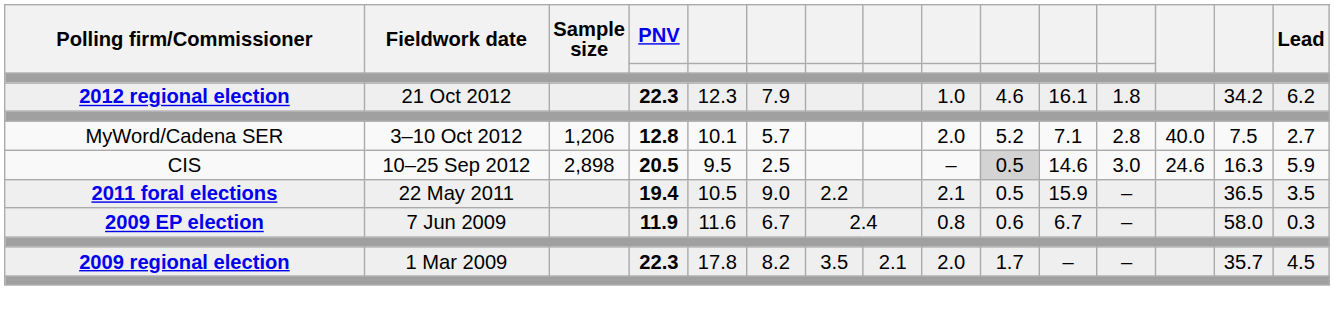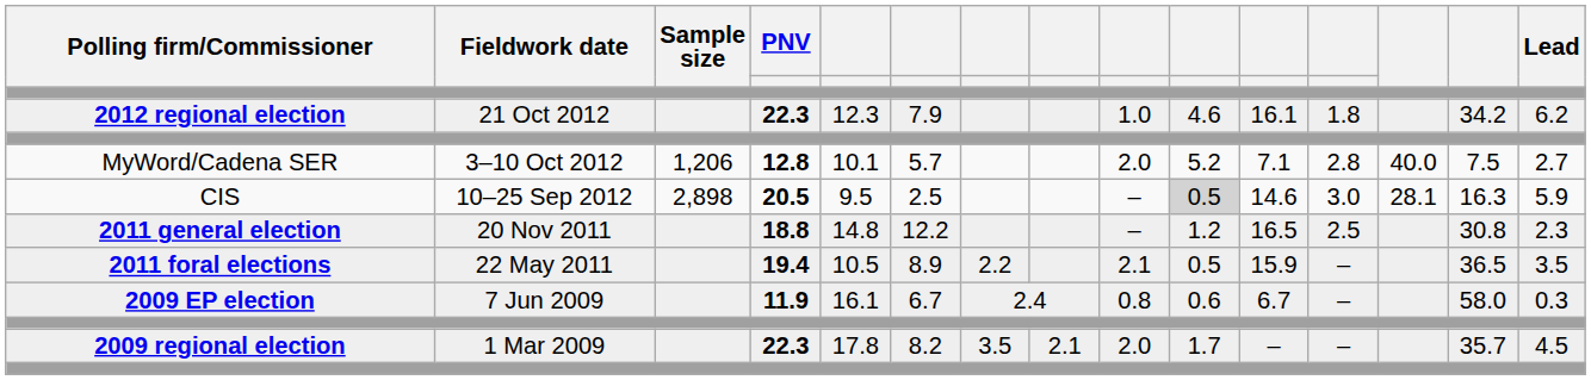CIS | column 13: 24.6 -> 28.1
+ row: 2011 general election | 20 Nov 2011 | 18.8 | 14.8 | 12.2 | – | 1.2 | 16.5 | 2.5 | 30.8 | 2.3
2011 foral elections | column 6: 9.0 -> 8.9
2009 EP election | column 5: 11.6 -> 16.1
